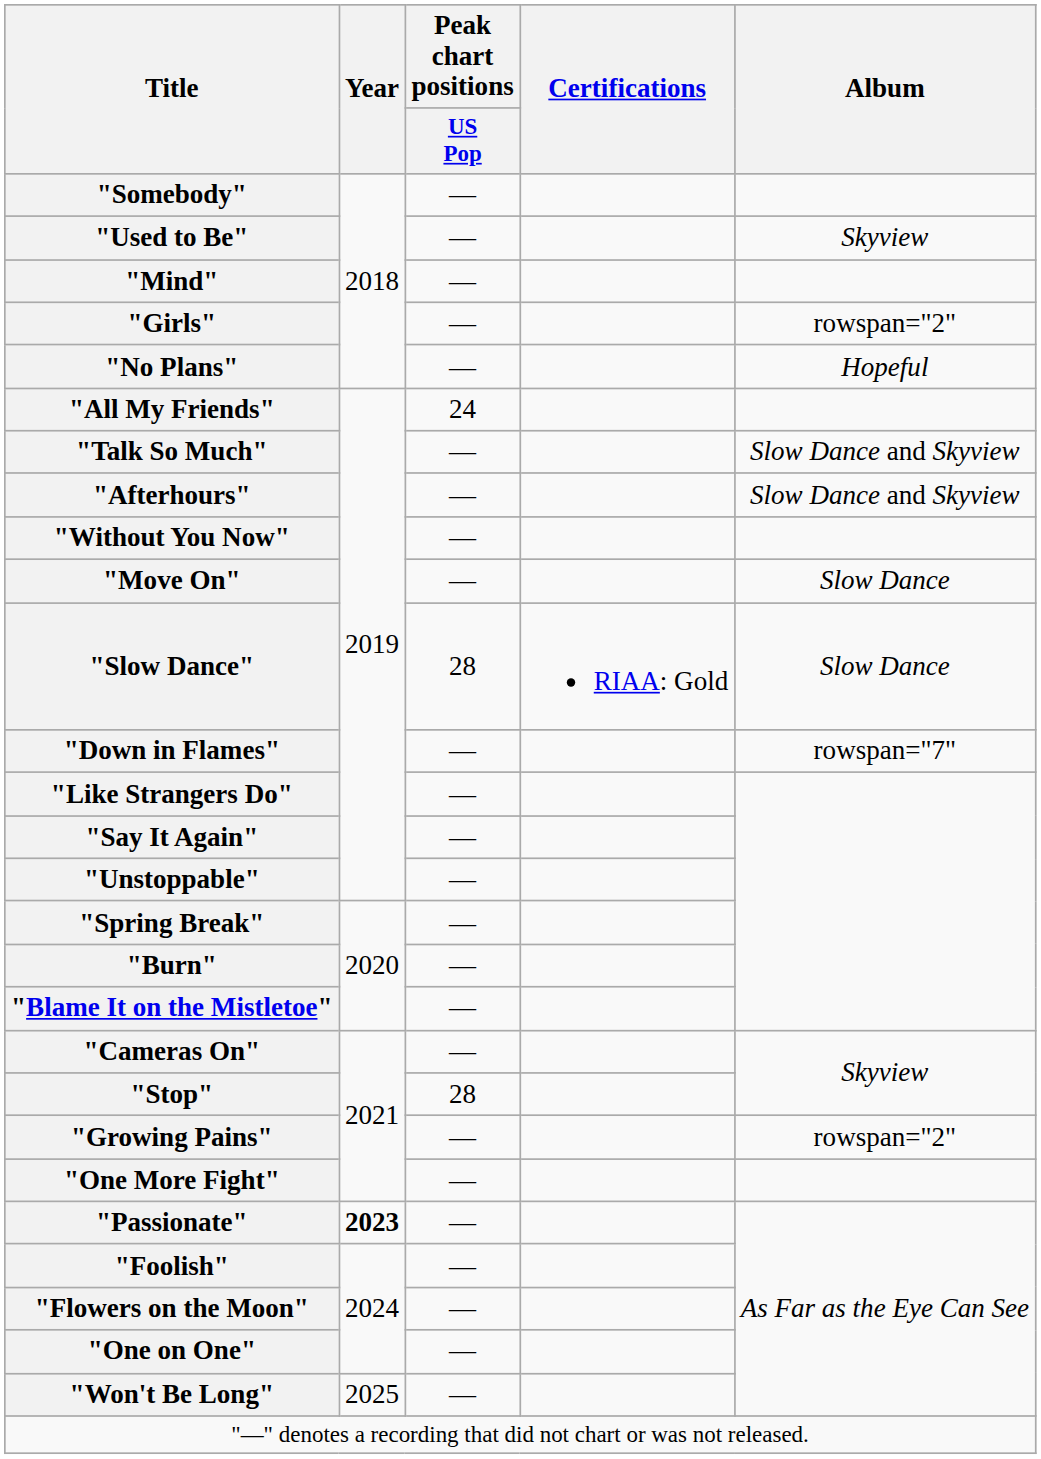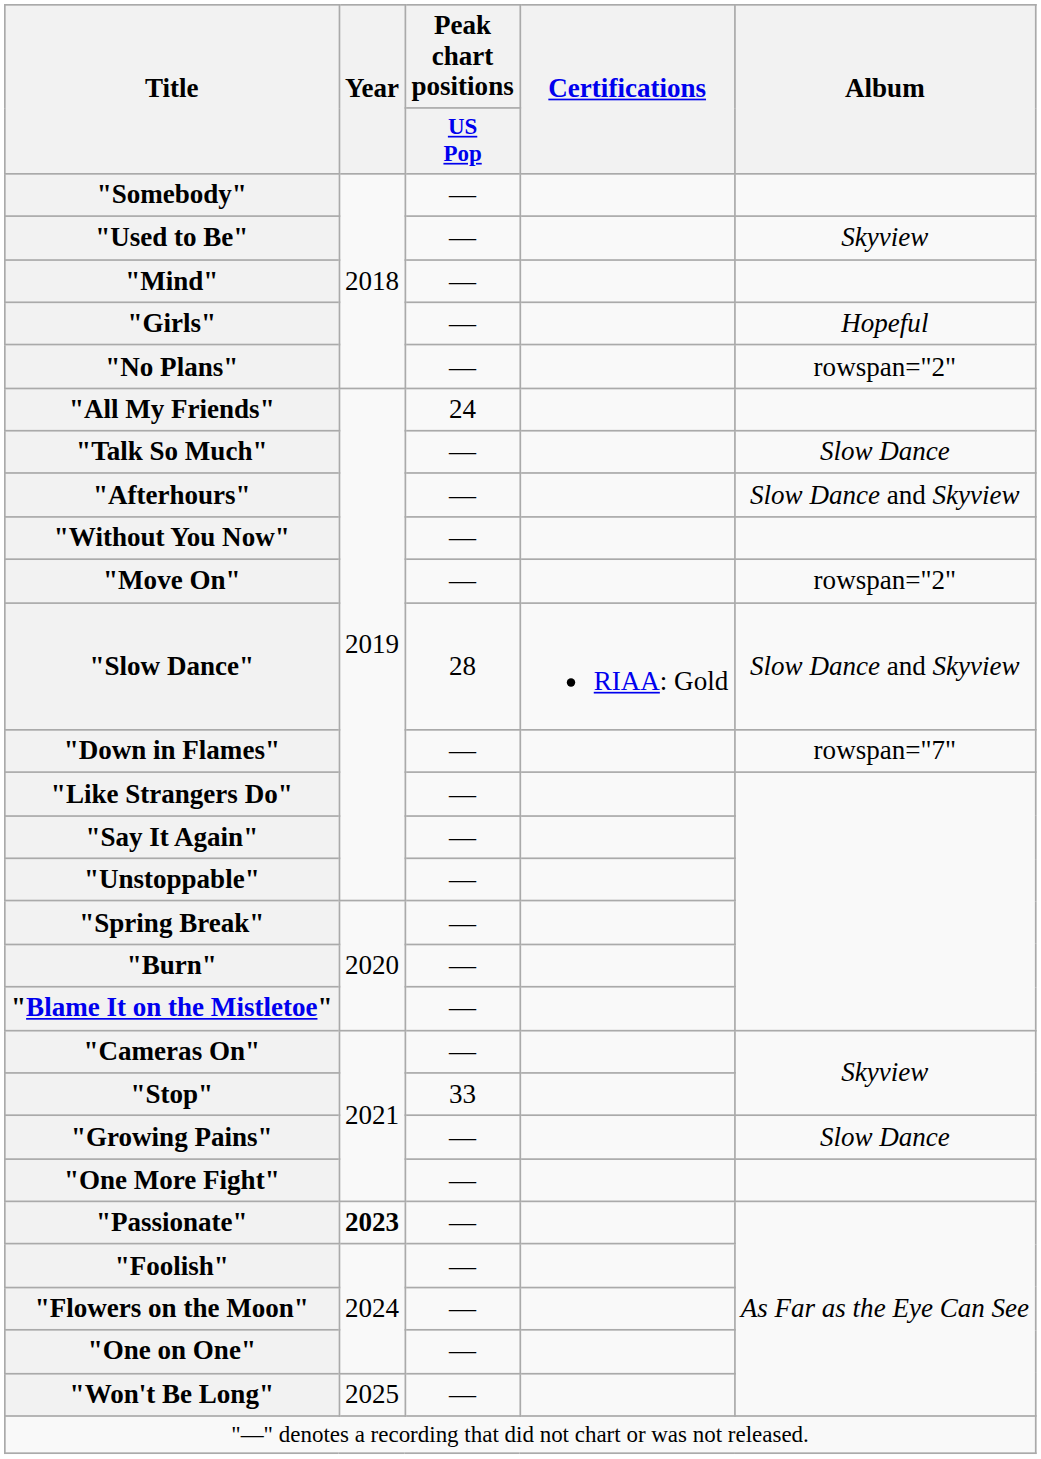"Girls" | Album: rowspan="2" -> Hopeful
"No Plans" | Album: Hopeful -> rowspan="2"
"Talk So Much" | Album: Slow Dance and Skyview -> Slow Dance
"Move On" | Album: Slow Dance -> rowspan="2"
"Slow Dance" | Album: Slow Dance -> Slow Dance and Skyview
"Stop" | Peak chart positions / US Pop: 28 -> 33
"Growing Pains" | Album: rowspan="2" -> Slow Dance
